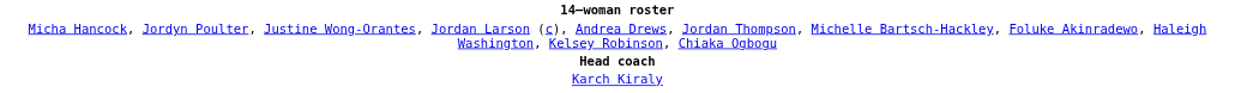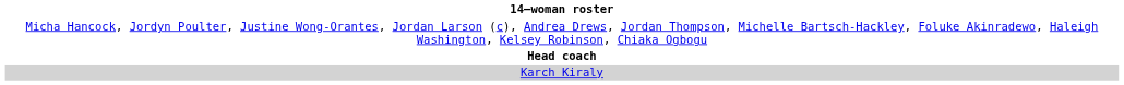row 4 | column 1: no background -> lightgrey background
